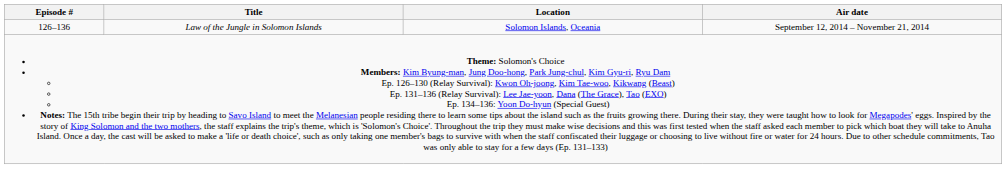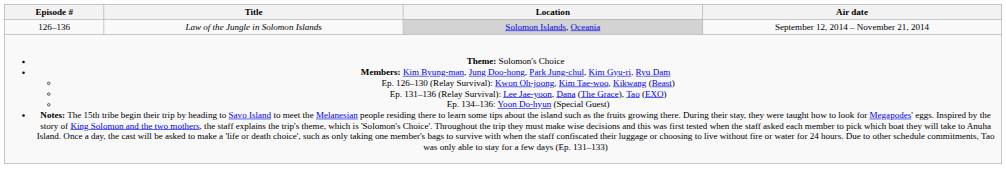126–136 | Location: no background -> lightgrey background
